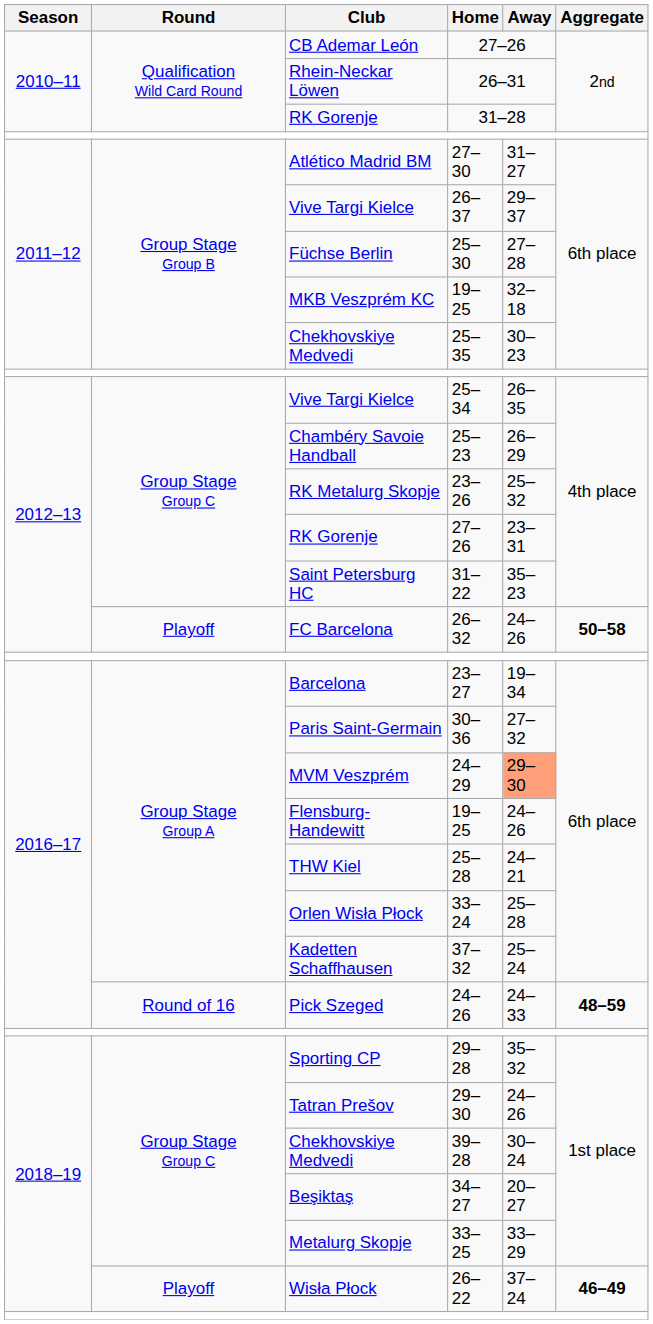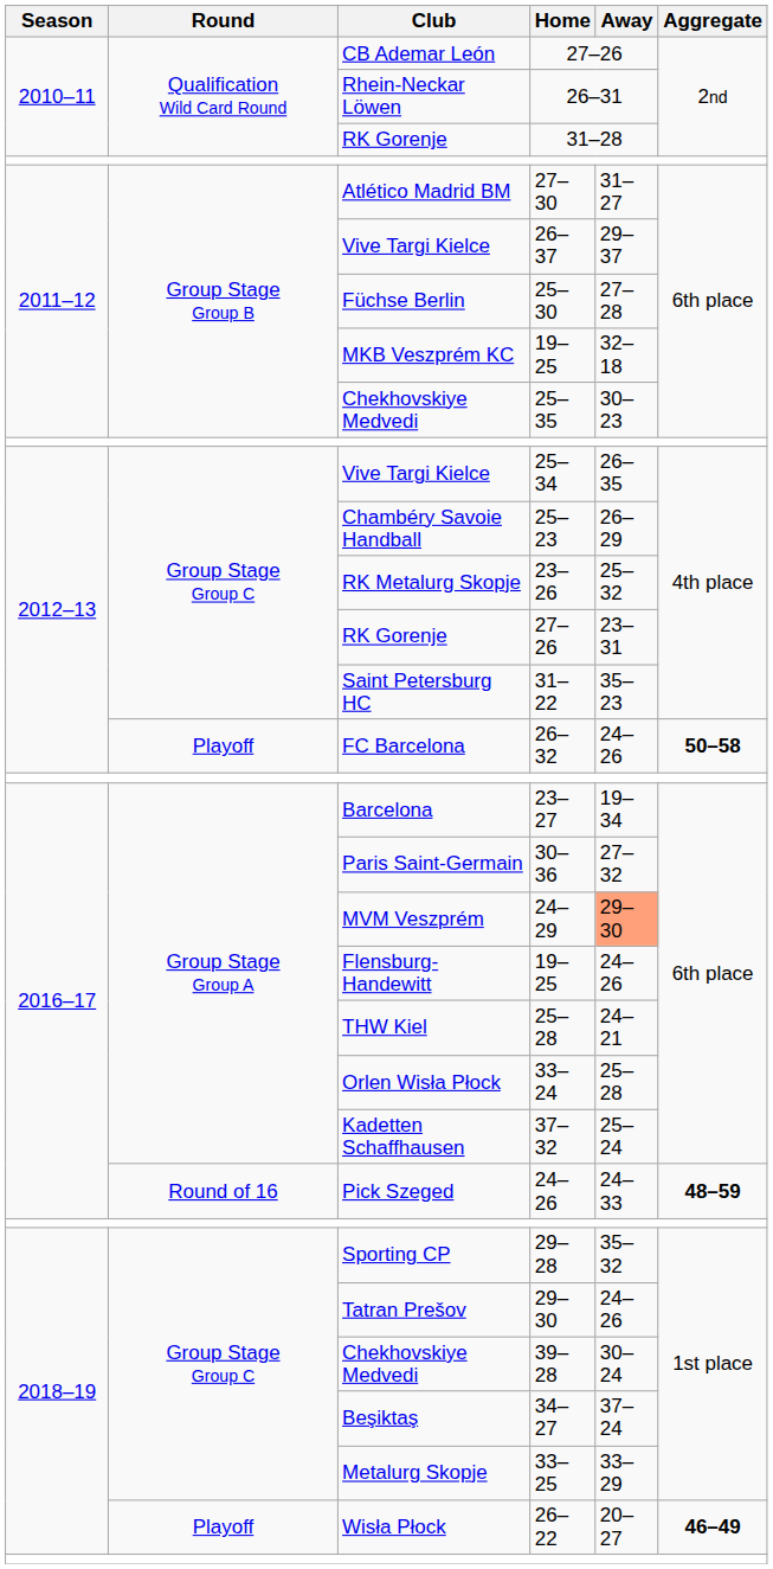34–27 | Away: 20–27 -> 37–24
26–22 | Away: 37–24 -> 20–27
